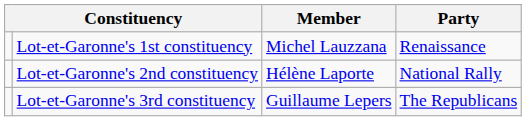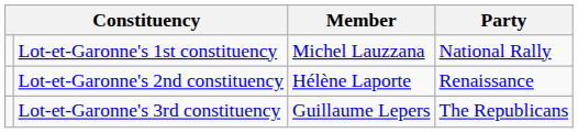Lot-et-Garonne's 1st constituency | Party: Renaissance -> National Rally
Lot-et-Garonne's 2nd constituency | Party: National Rally -> Renaissance
